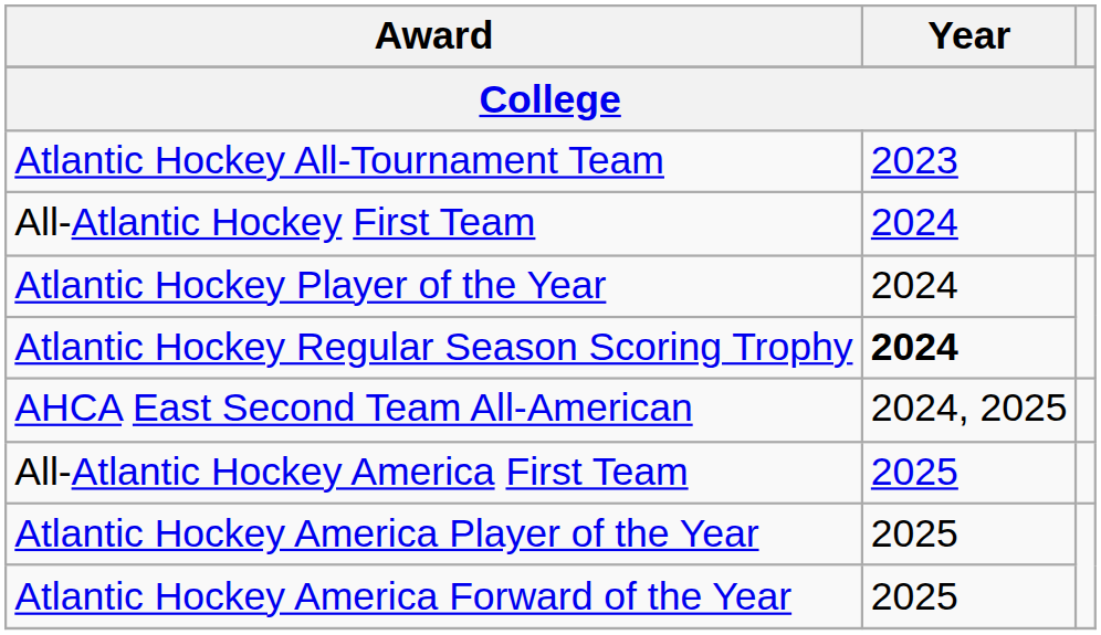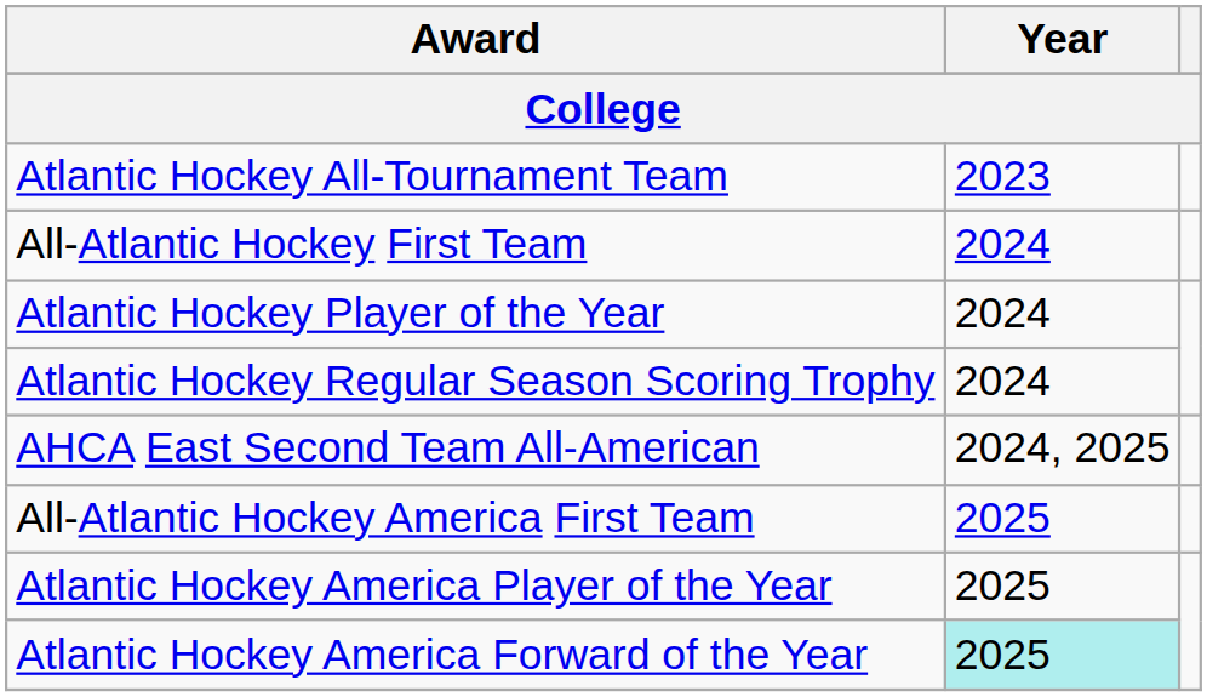Atlantic Hockey Regular Season Scoring Trophy | Year: bold -> normal
Atlantic Hockey America Forward of the Year | Year: no background -> paleturquoise background
